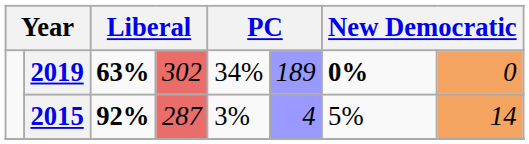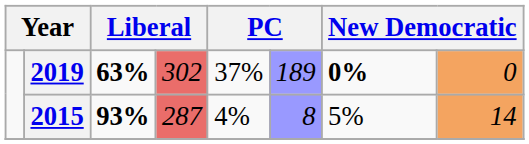2019 | column 5: 34% -> 37%
2015 | column 3: 92% -> 93%
2015 | column 5: 3% -> 4%
2015 | column 6: 4 -> 8
